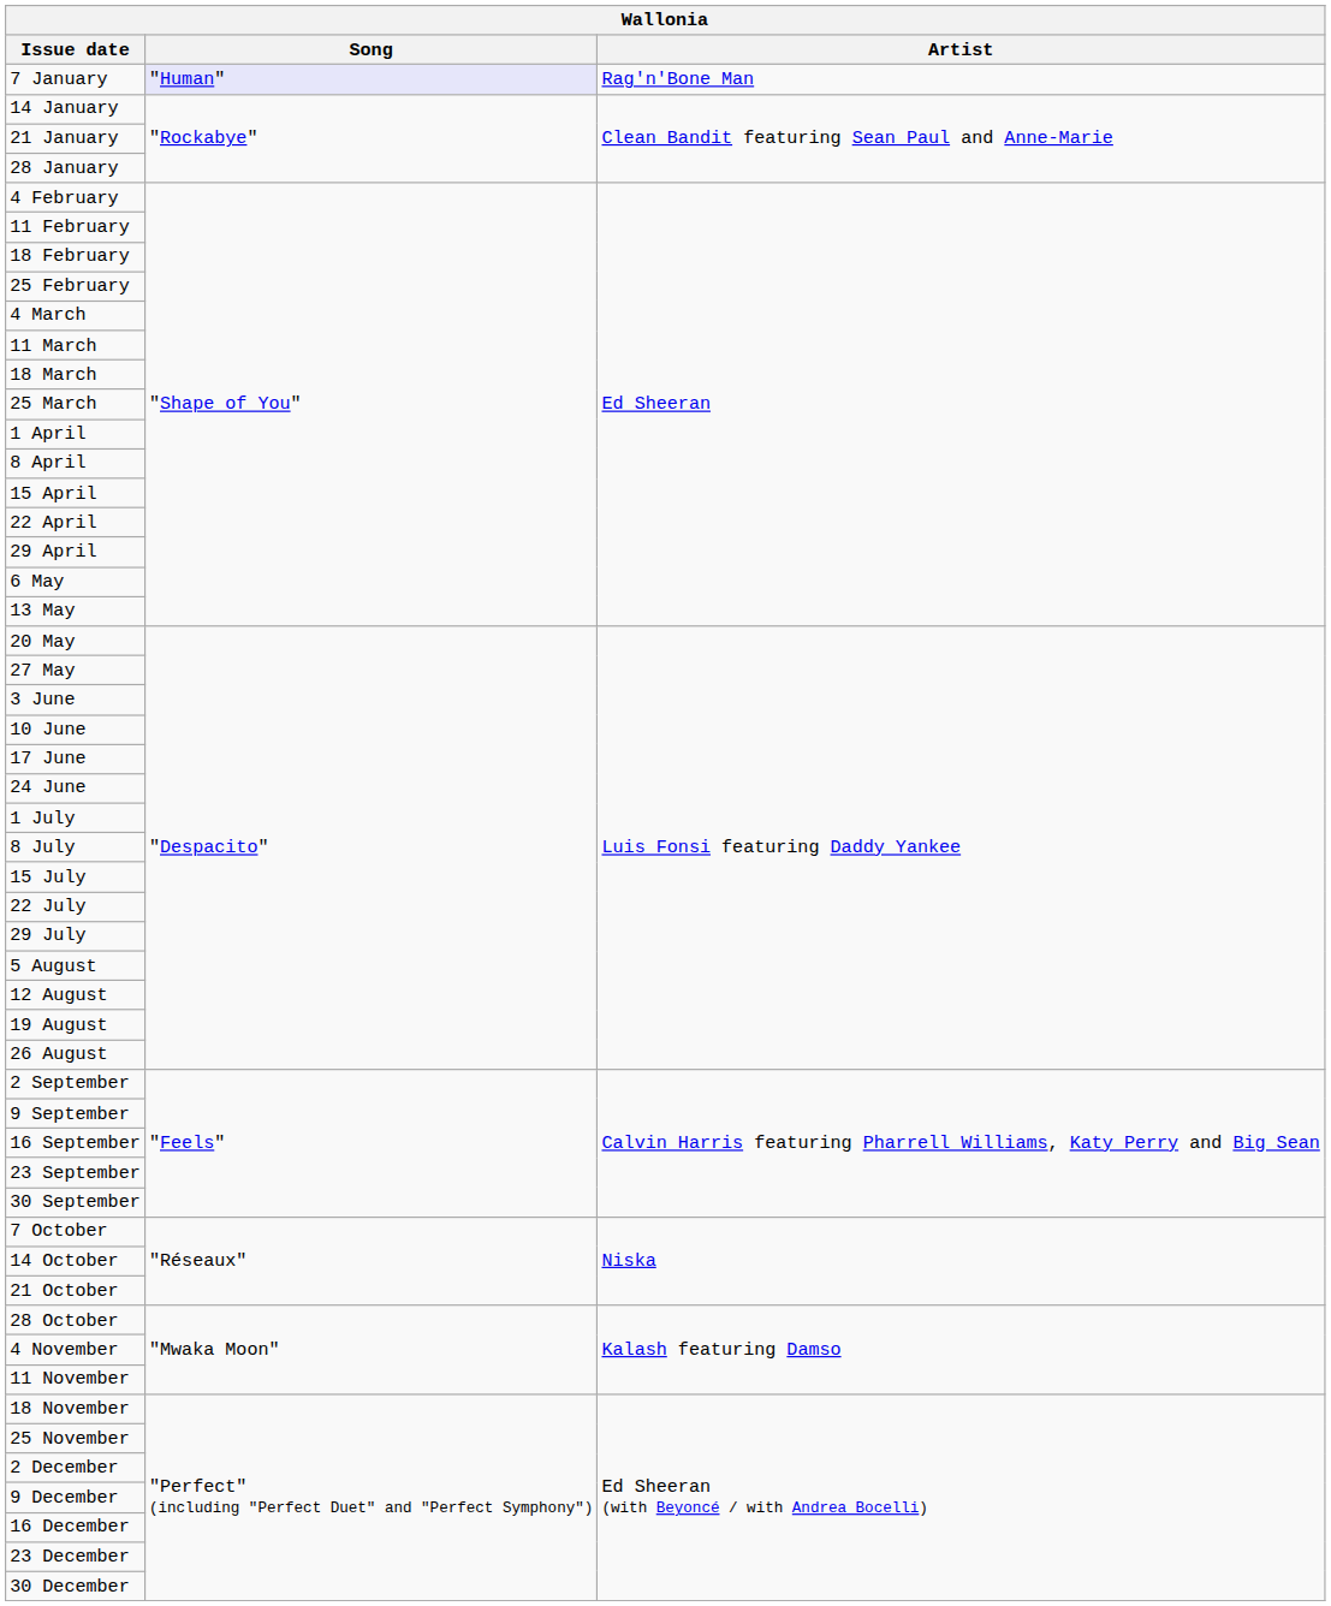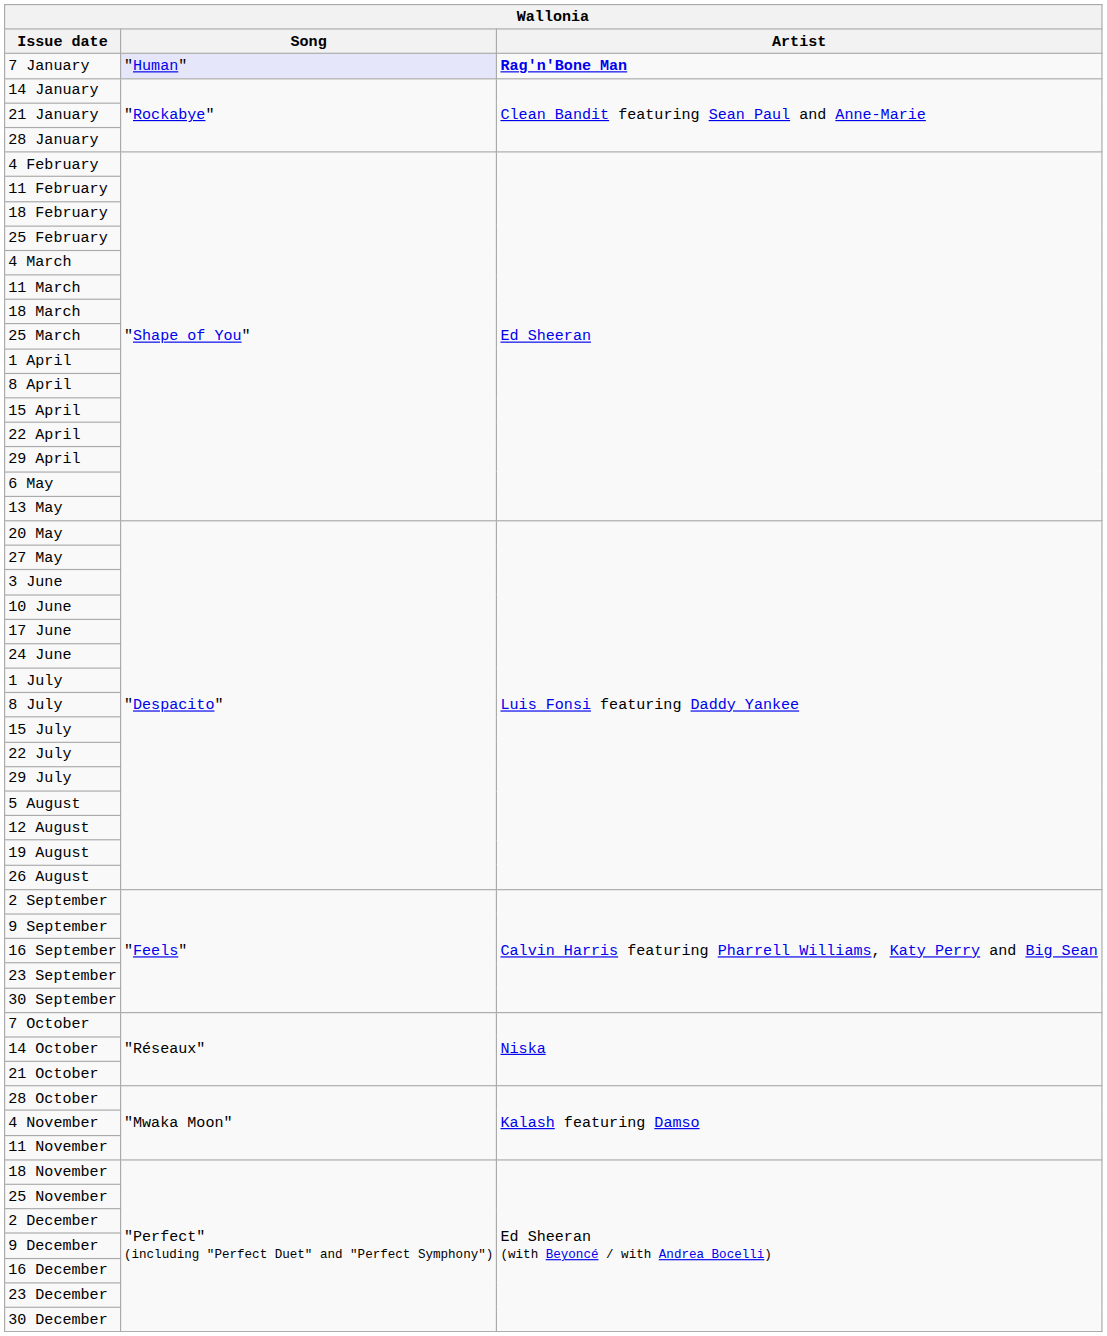7 January | Artist: normal -> bold
